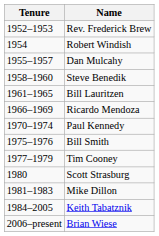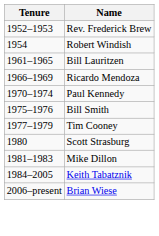- row: 1955–1957 | Dan Mulcahy
- row: 1958–1960 | Steve Benedik
